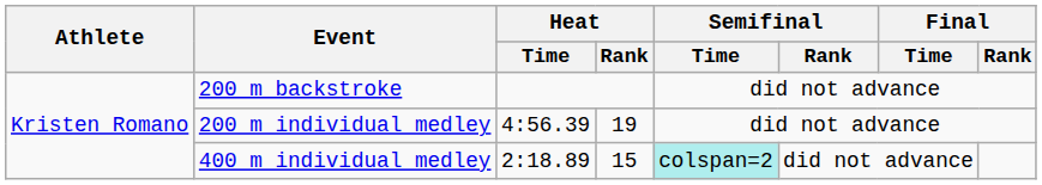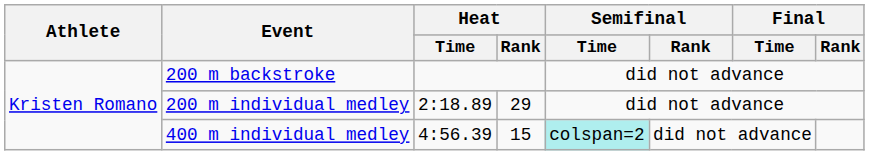200 m individual medley | Heat / Time: 4:56.39 -> 2:18.89
200 m individual medley | Heat / Rank: 19 -> 29
400 m individual medley | Heat / Time: 2:18.89 -> 4:56.39
